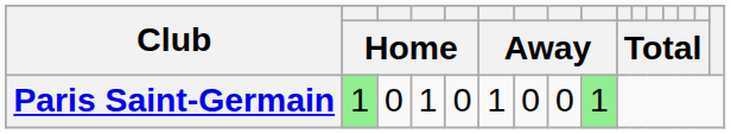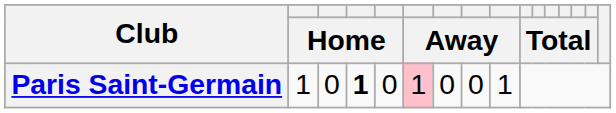Paris Saint-Germain | column 2: lightgreen background -> no background
Paris Saint-Germain | column 4: normal -> bold
Paris Saint-Germain | column 6: no background -> pink background
Paris Saint-Germain | column 9: lightgreen background -> no background
